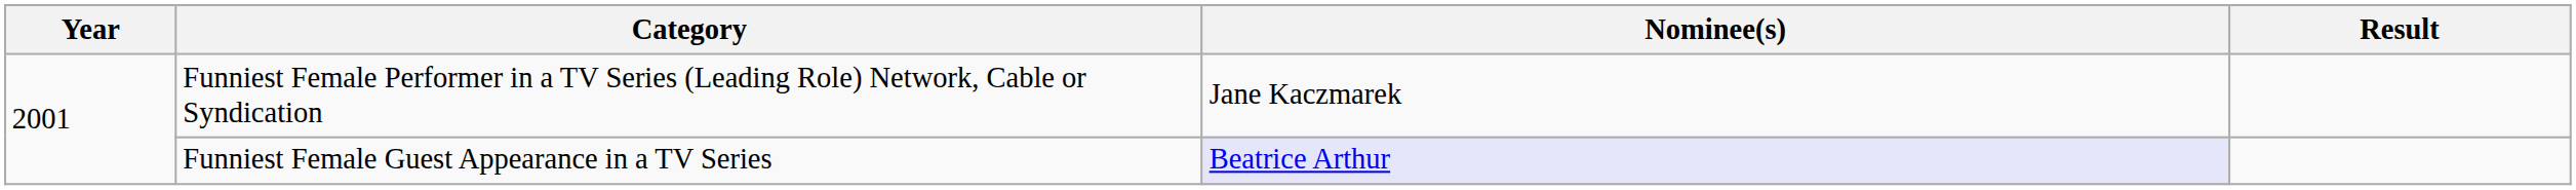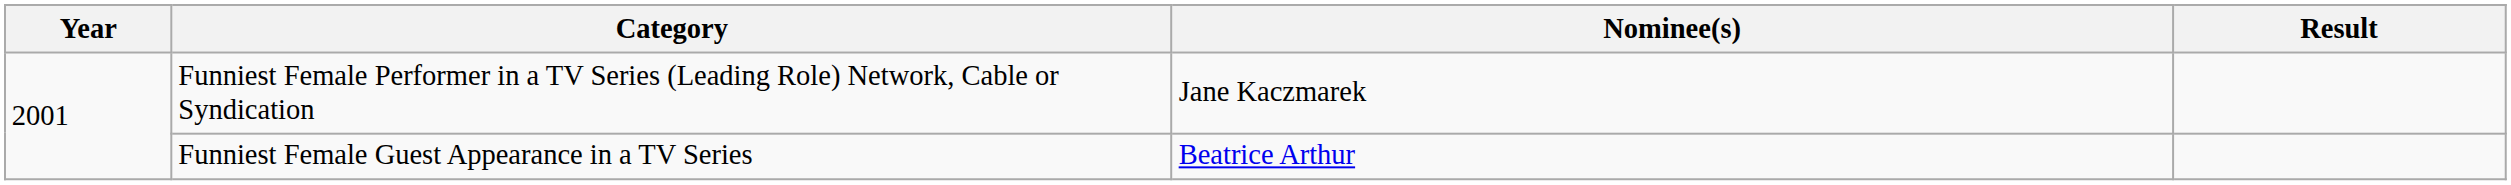Funniest Female Guest Appearance in a TV Series | Nominee(s): lavender background -> no background
